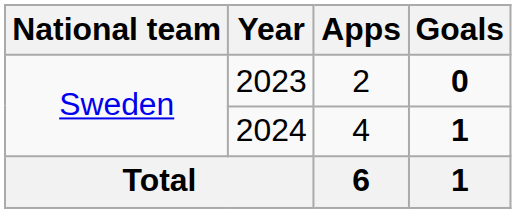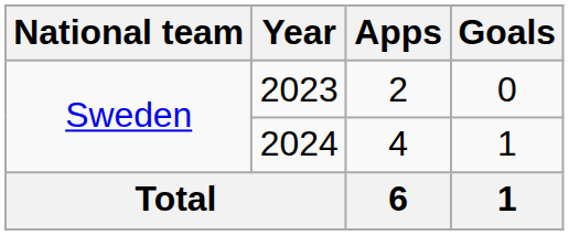2023 | Goals: bold -> normal
2024 | Goals: bold -> normal
